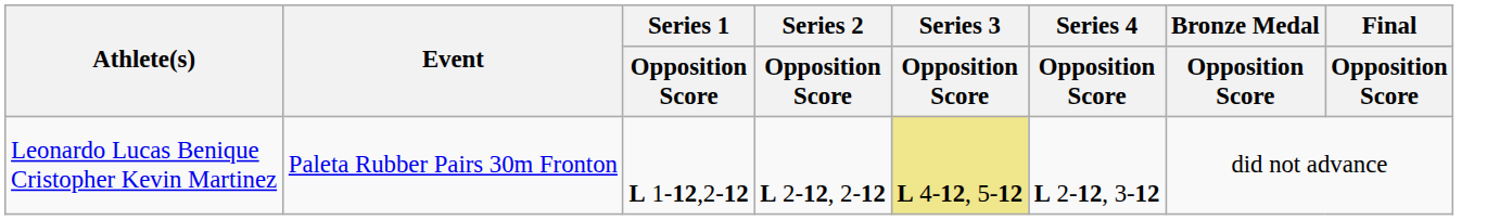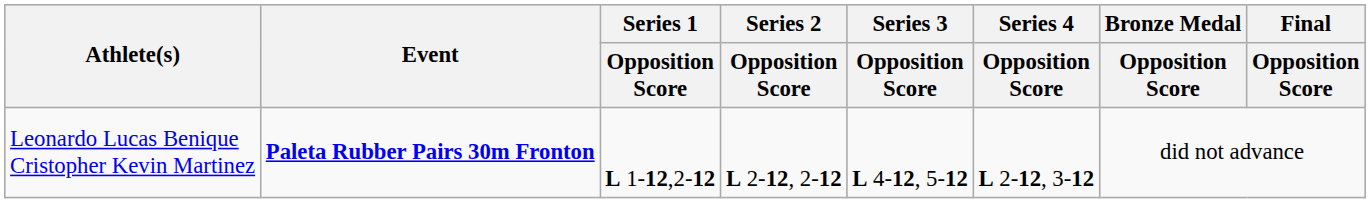Leonardo Lucas Benique Cristopher Kevin Martinez | Event: normal -> bold
Leonardo Lucas Benique Cristopher Kevin Martinez | Series 3 / Opposition Score: khaki background -> no background
